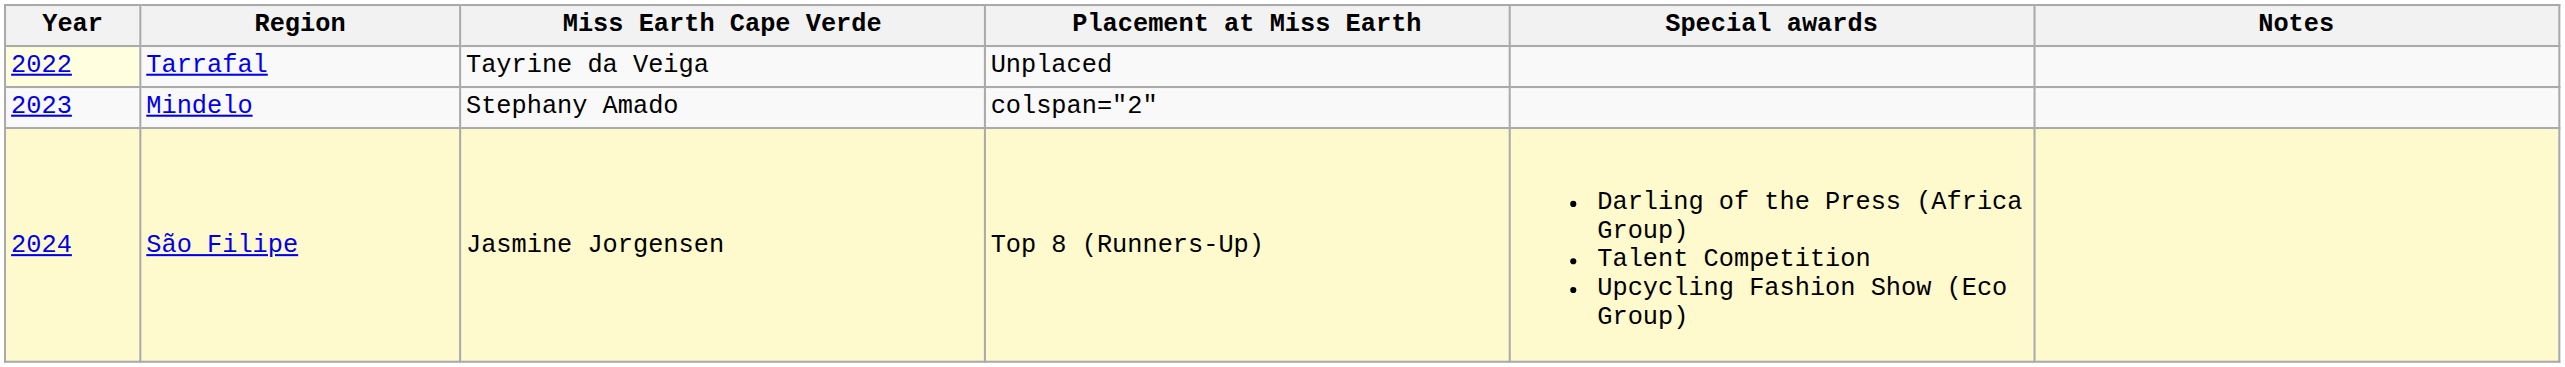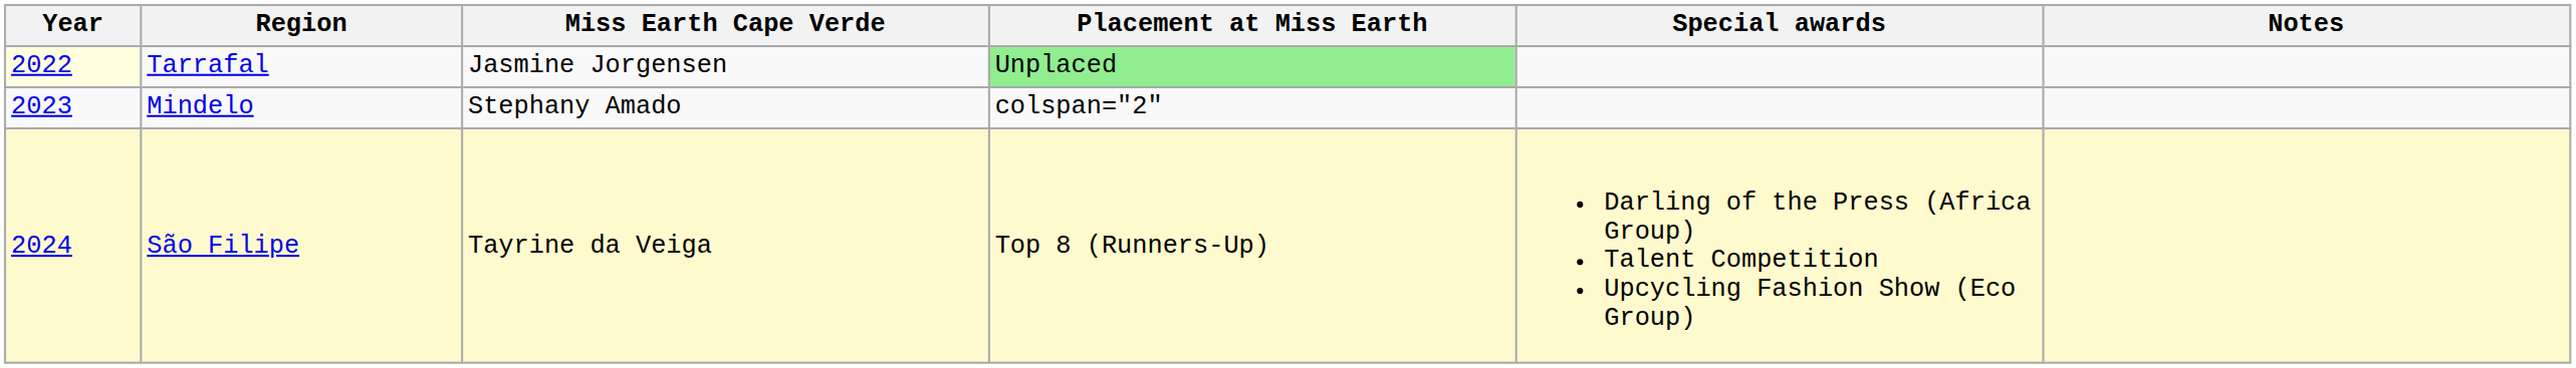Tarrafal | Miss Earth Cape Verde: Tayrine da Veiga -> Jasmine Jorgensen
Tarrafal | Placement at Miss Earth: no background -> lightgreen background
São Filipe | Miss Earth Cape Verde: Jasmine Jorgensen -> Tayrine da Veiga
